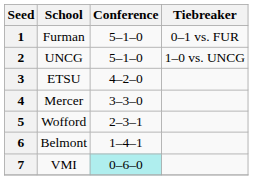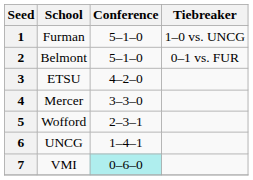1 | Tiebreaker: 0–1 vs. FUR -> 1–0 vs. UNCG
2 | School: UNCG -> Belmont
2 | Tiebreaker: 1–0 vs. UNCG -> 0–1 vs. FUR
6 | School: Belmont -> UNCG
